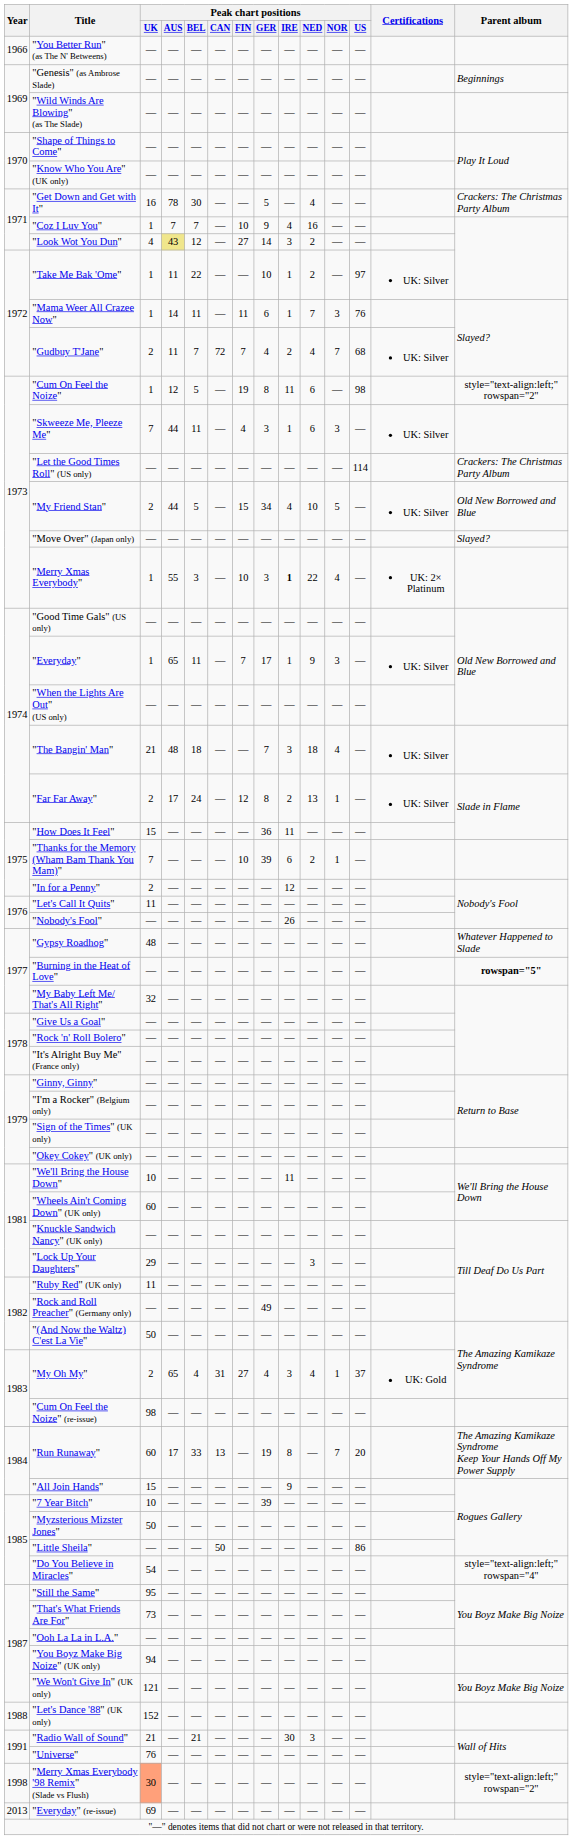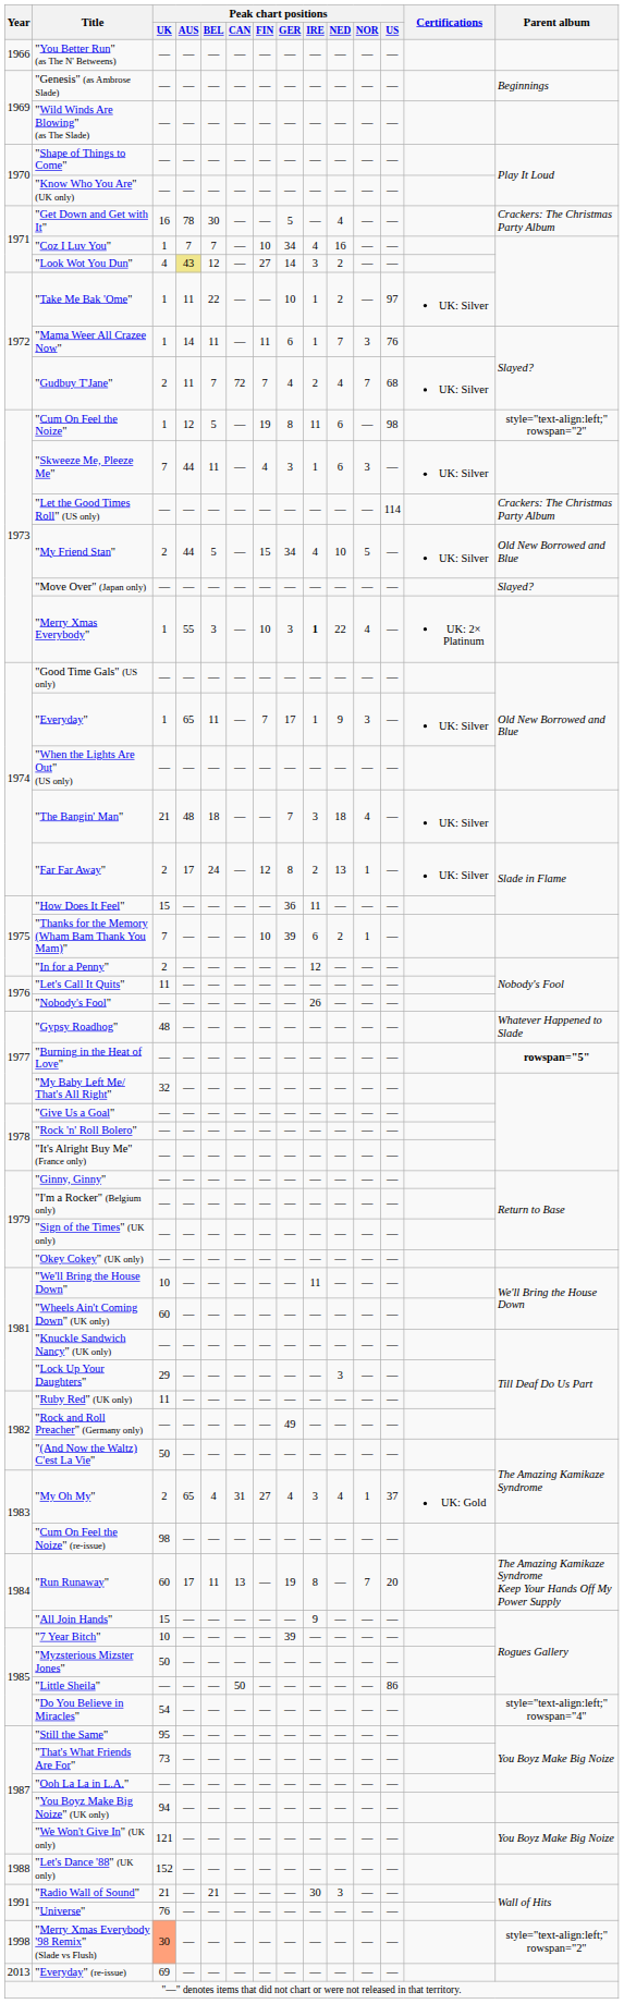"Coz I Luv You" | Peak chart positions / GER: 9 -> 34
"Run Runaway" | Peak chart positions / BEL: 33 -> 11
